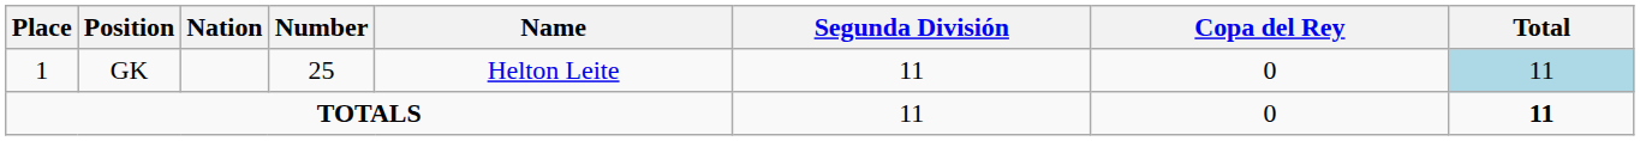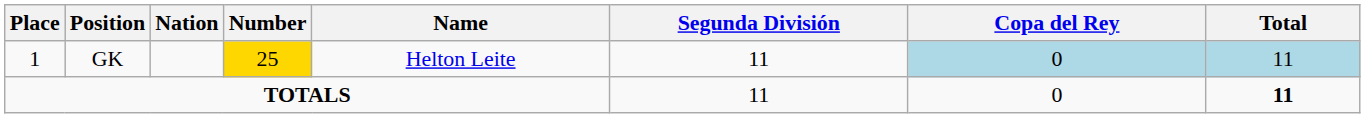1 | Number: no background -> gold background
1 | Copa del Rey: no background -> lightblue background
